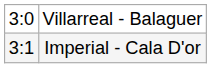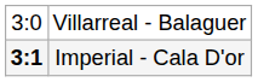Imperial - Cala D'or | column 1: normal -> bold
